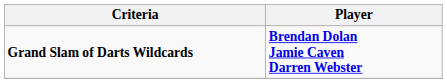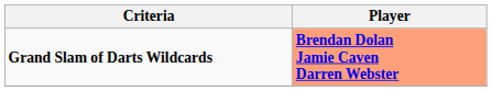Grand Slam of Darts Wildcards | Player: no background -> lightsalmon background
